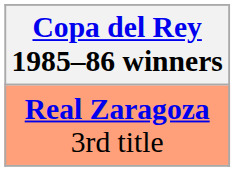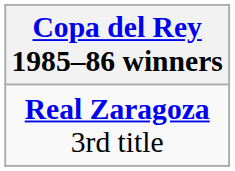row 2 | column 1: lightsalmon background -> no background
